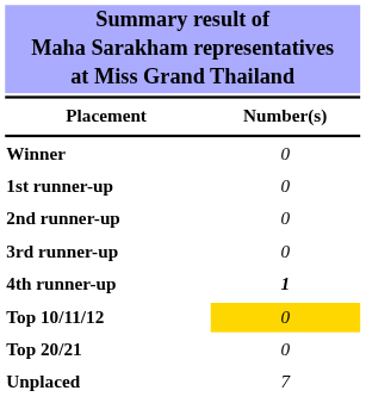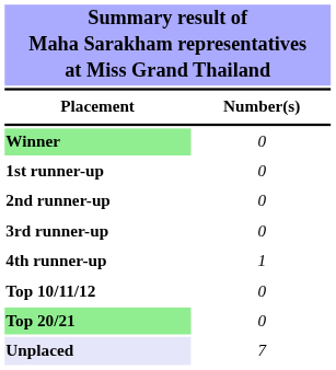row 3 | column 1: no background -> lightgreen background
row 7 | column 2: bold -> normal
row 8 | column 2: gold background -> no background
row 9 | column 1: no background -> lightgreen background
row 10 | column 1: no background -> lavender background
